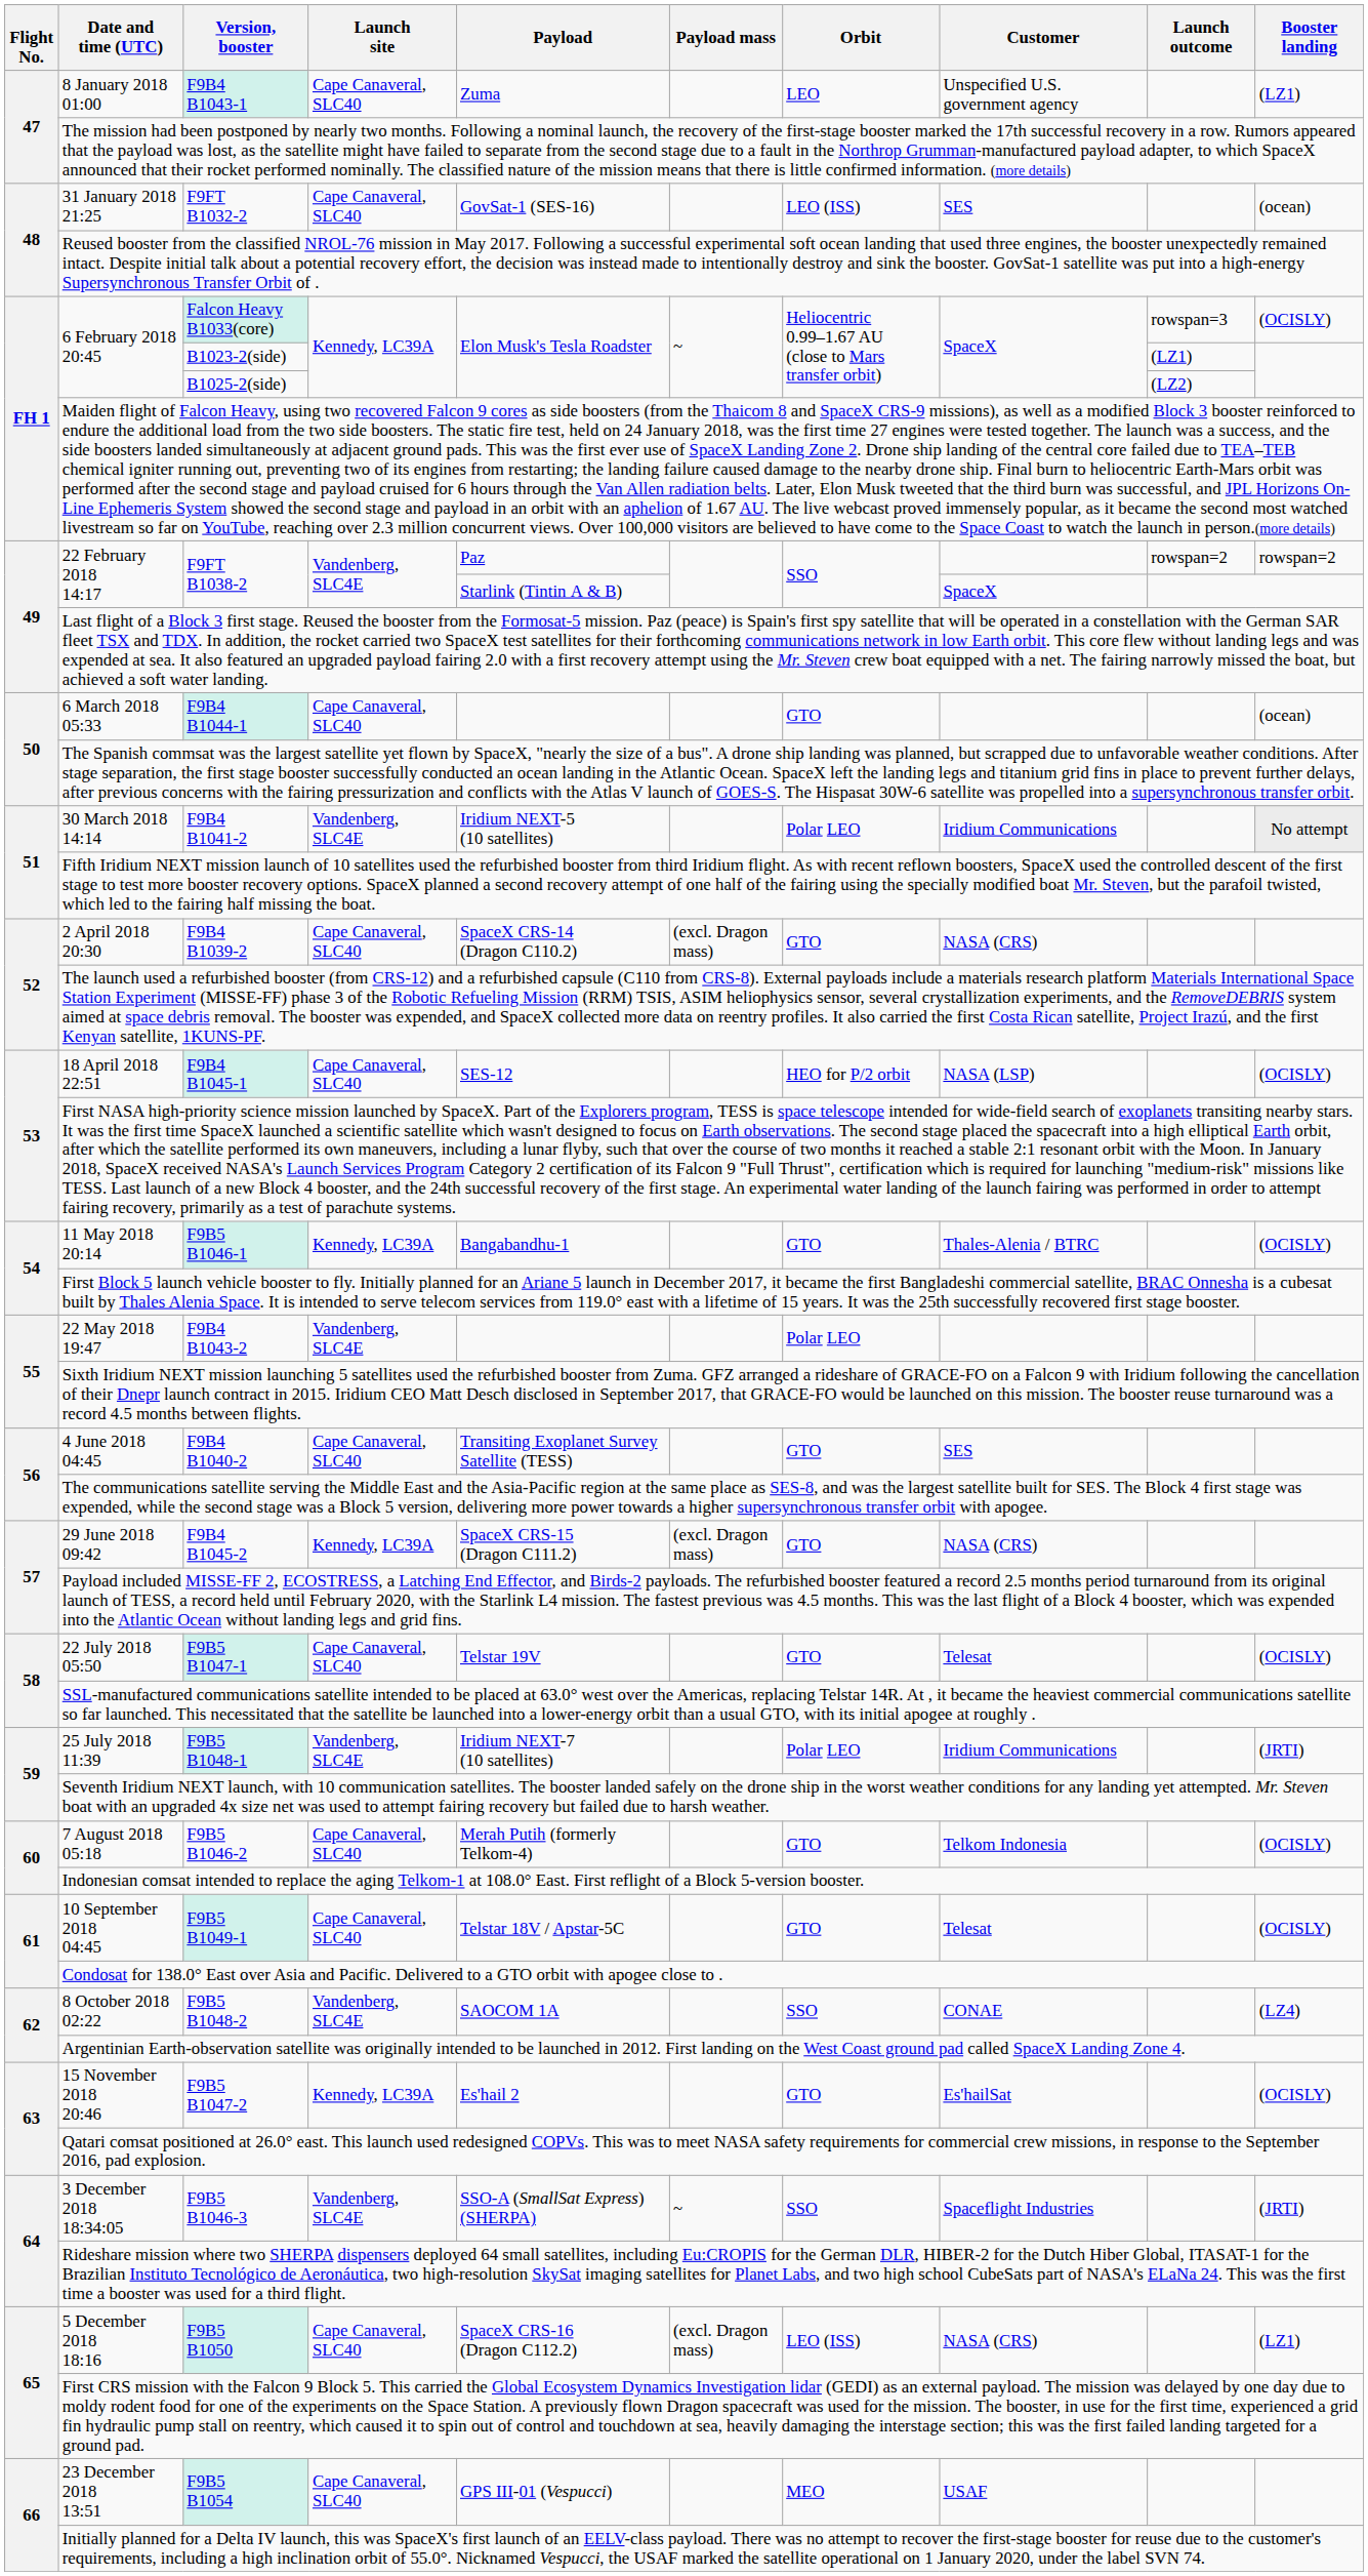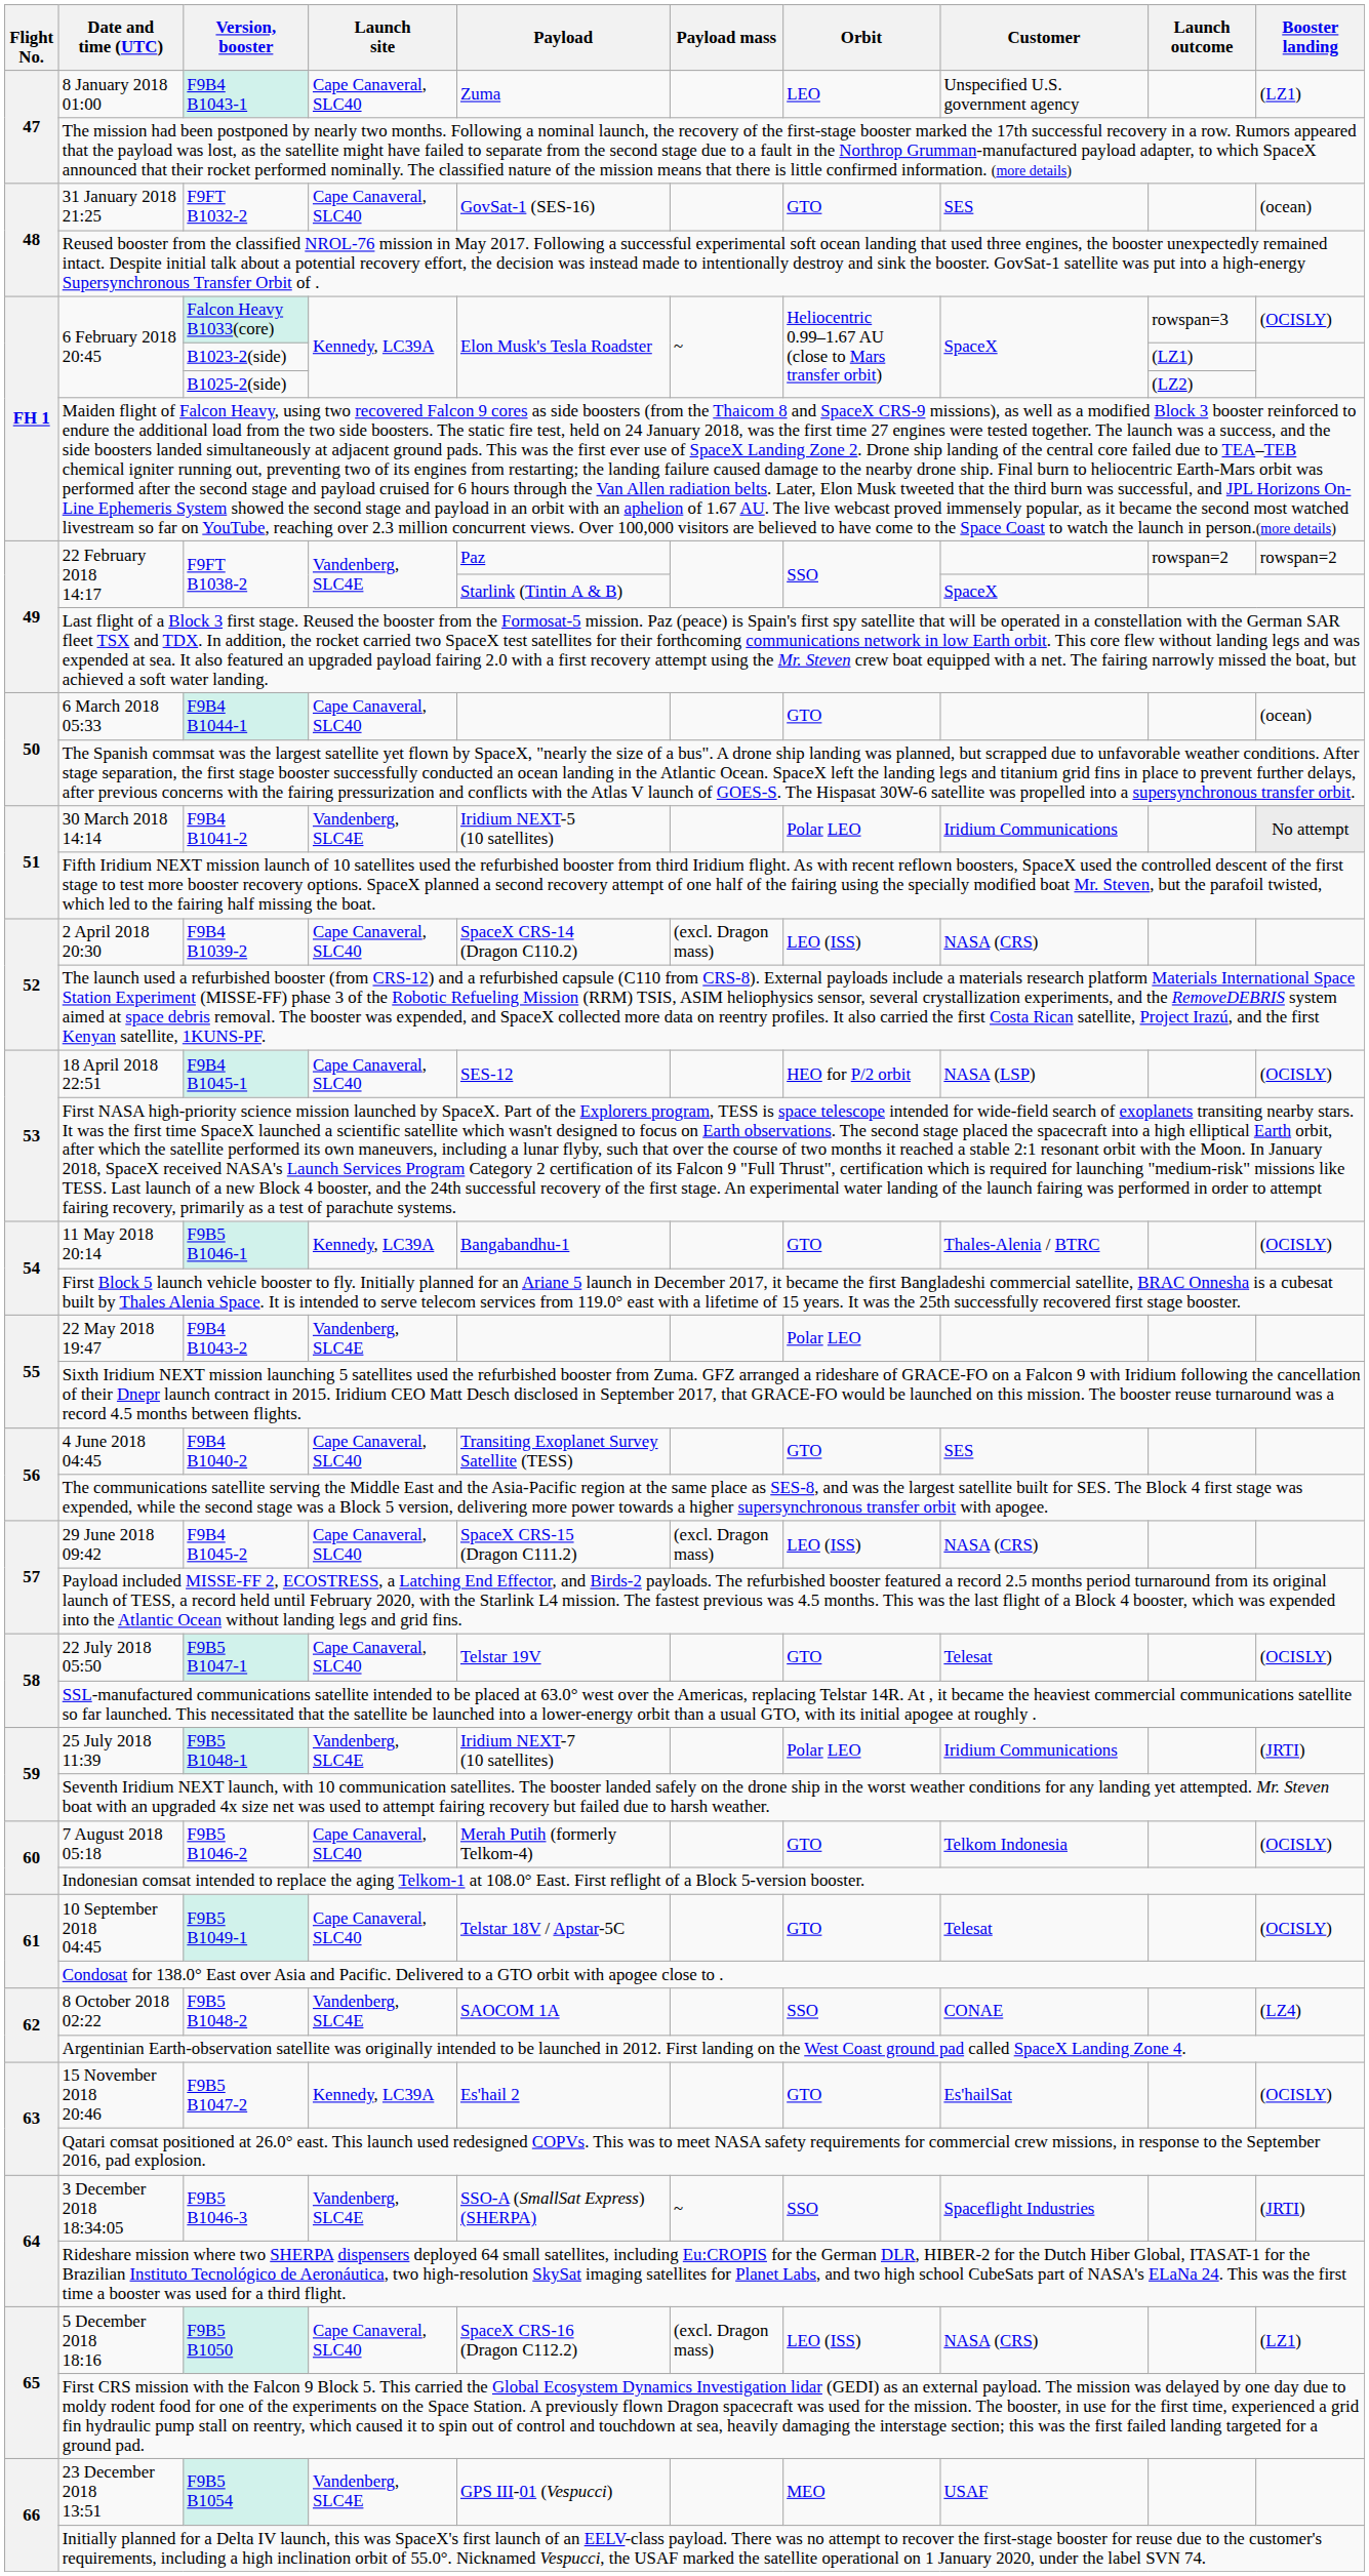F9FT B1032-2 | Orbit: LEO (ISS) -> GTO
F9B4 B1039-2 | Orbit: GTO -> LEO (ISS)
F9B4 B1045-2 | Launch site: Kennedy, LC39A -> Cape Canaveral, SLC40
F9B4 B1045-2 | Orbit: GTO -> LEO (ISS)
F9B5 B1054 | Launch site: Cape Canaveral, SLC40 -> Vandenberg, SLC4E
